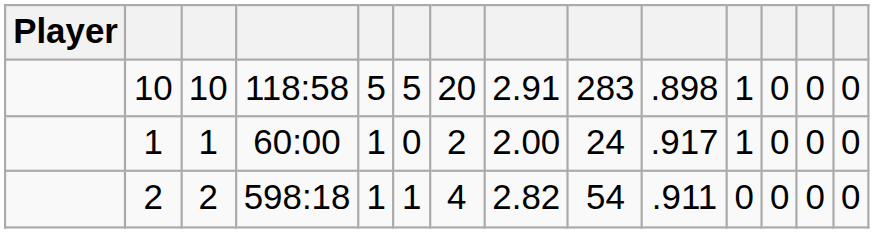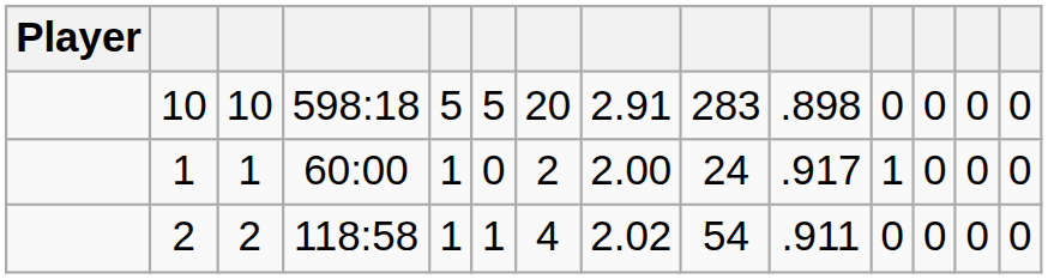row 2 | column 4: 118:58 -> 598:18
row 2 | column 11: 1 -> 0
row 4 | column 4: 598:18 -> 118:58
row 4 | column 8: 2.82 -> 2.02
